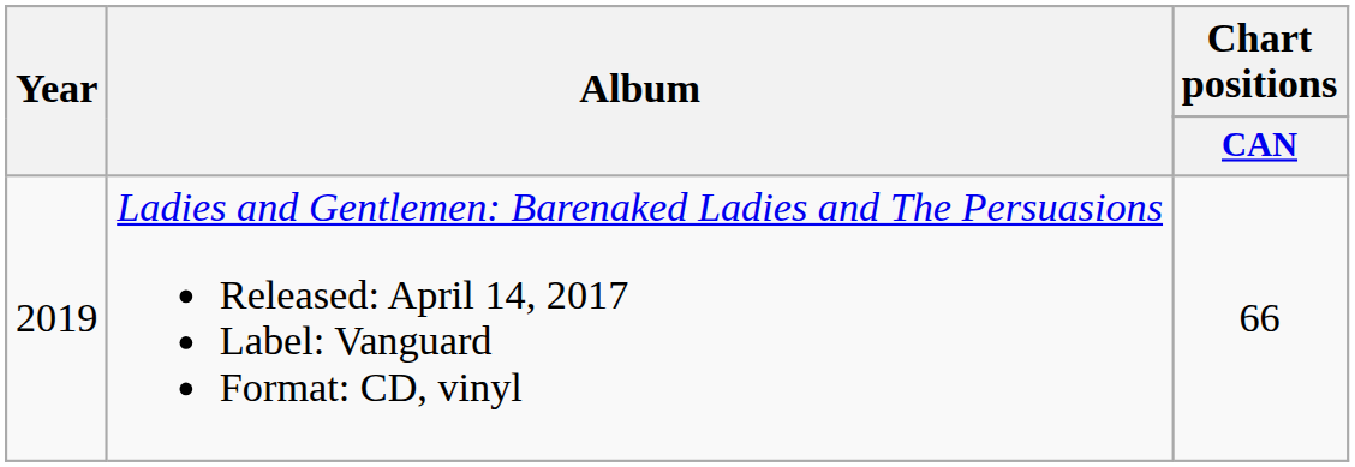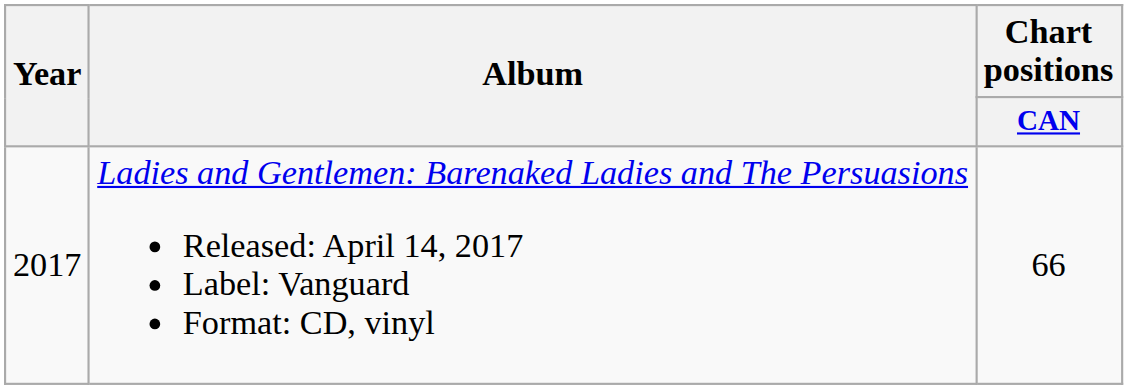row 3 | Year: 2019 -> 2017
